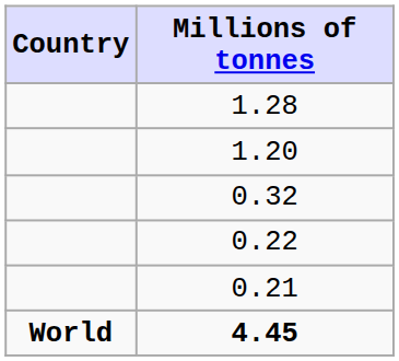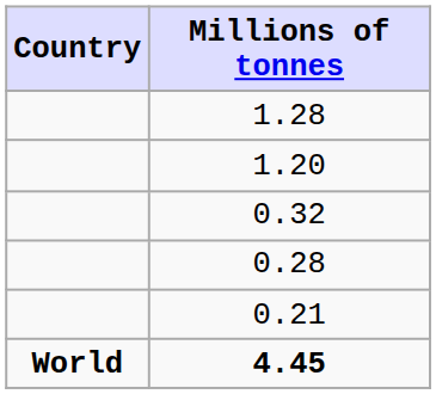+ row: 0.28
- row: 0.22
